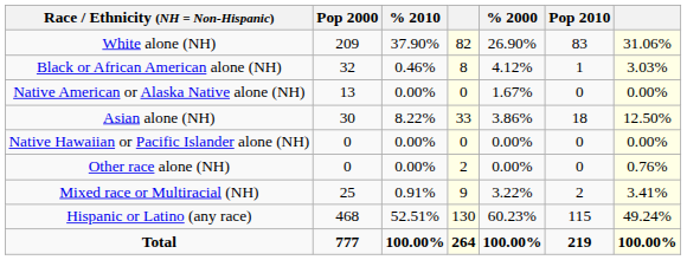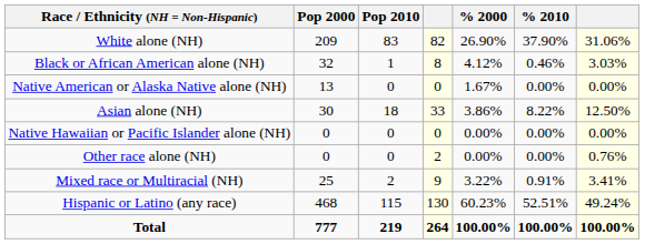columns swapped: Pop 2010 <-> % 2010
